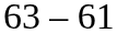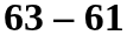row 1 | column 1: normal -> bold
